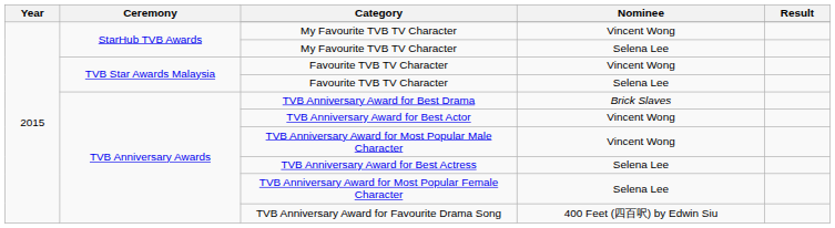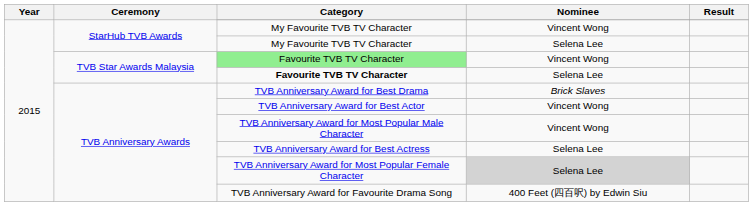Favourite TVB TV Character / Vincent Wong | Category: no background -> lightgreen background
Favourite TVB TV Character / Selena Lee | Category: normal -> bold
TVB Anniversary Award for Most Popular Female Character | Nominee: no background -> lightgrey background
